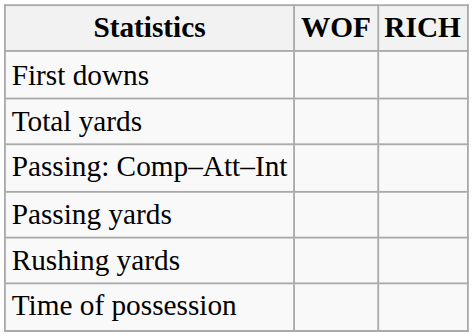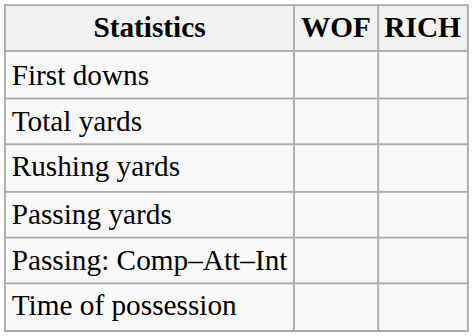rows swapped: Rushing yards <-> Passing: Comp–Att–Int
